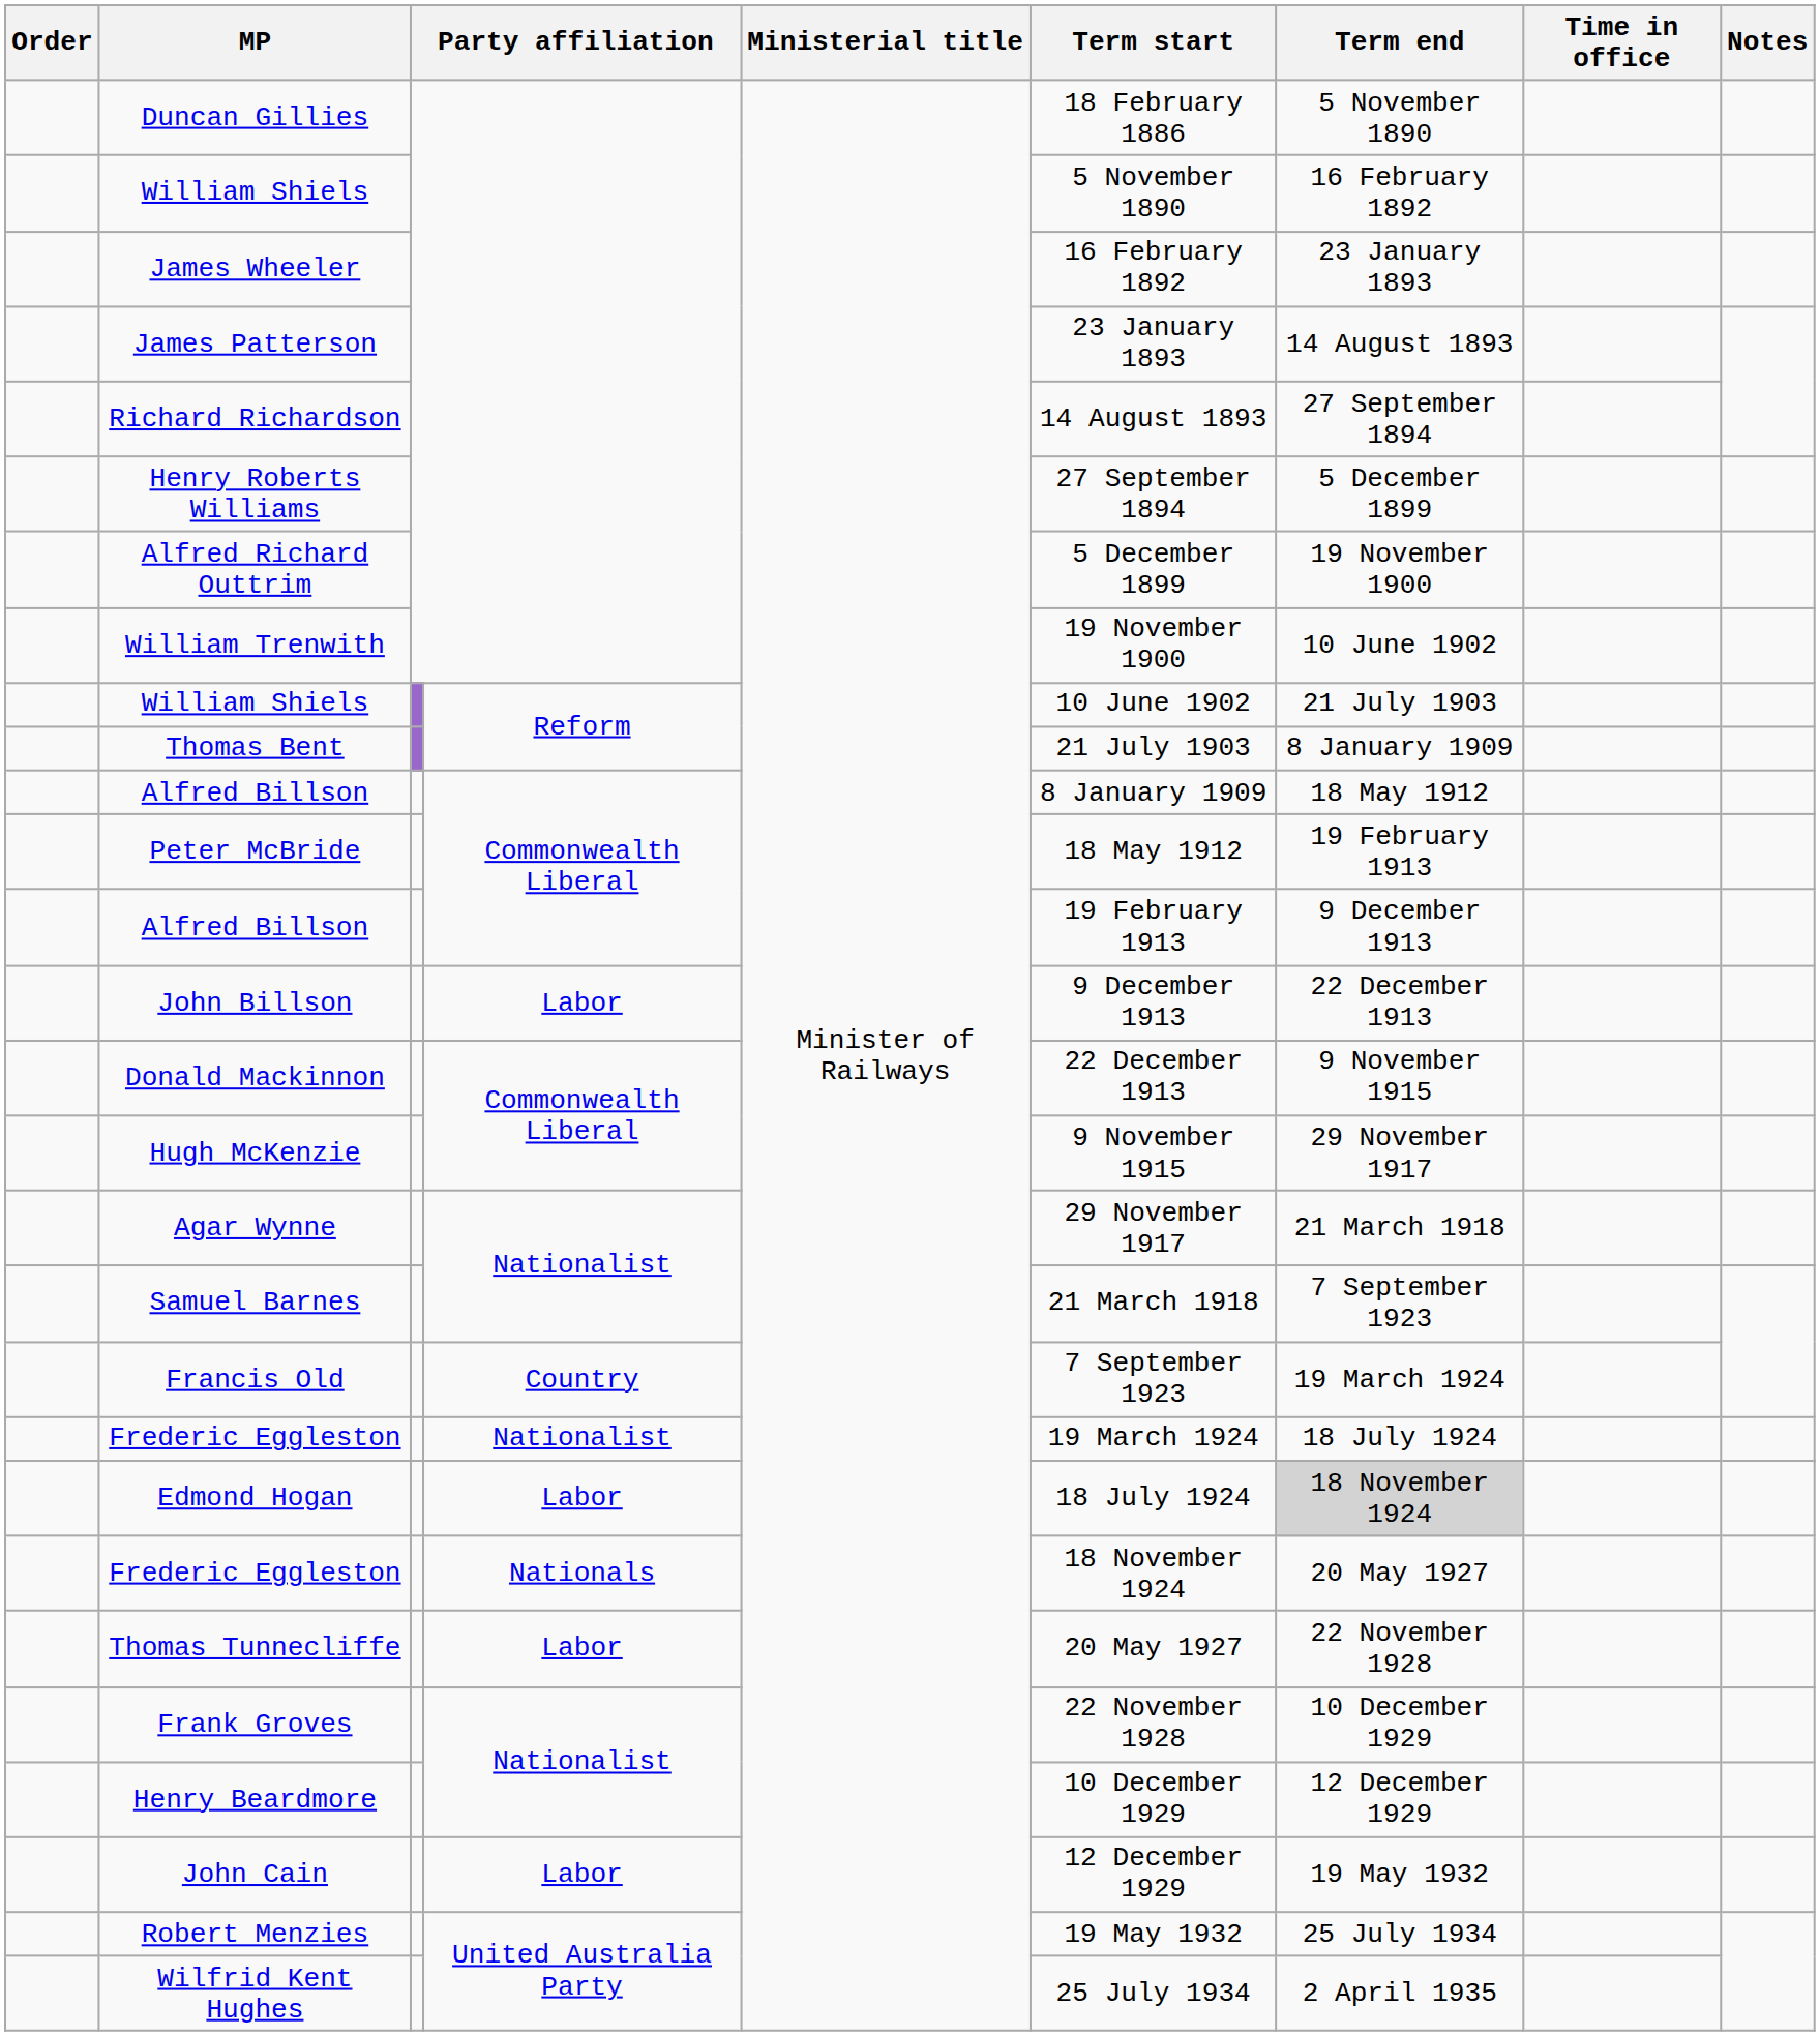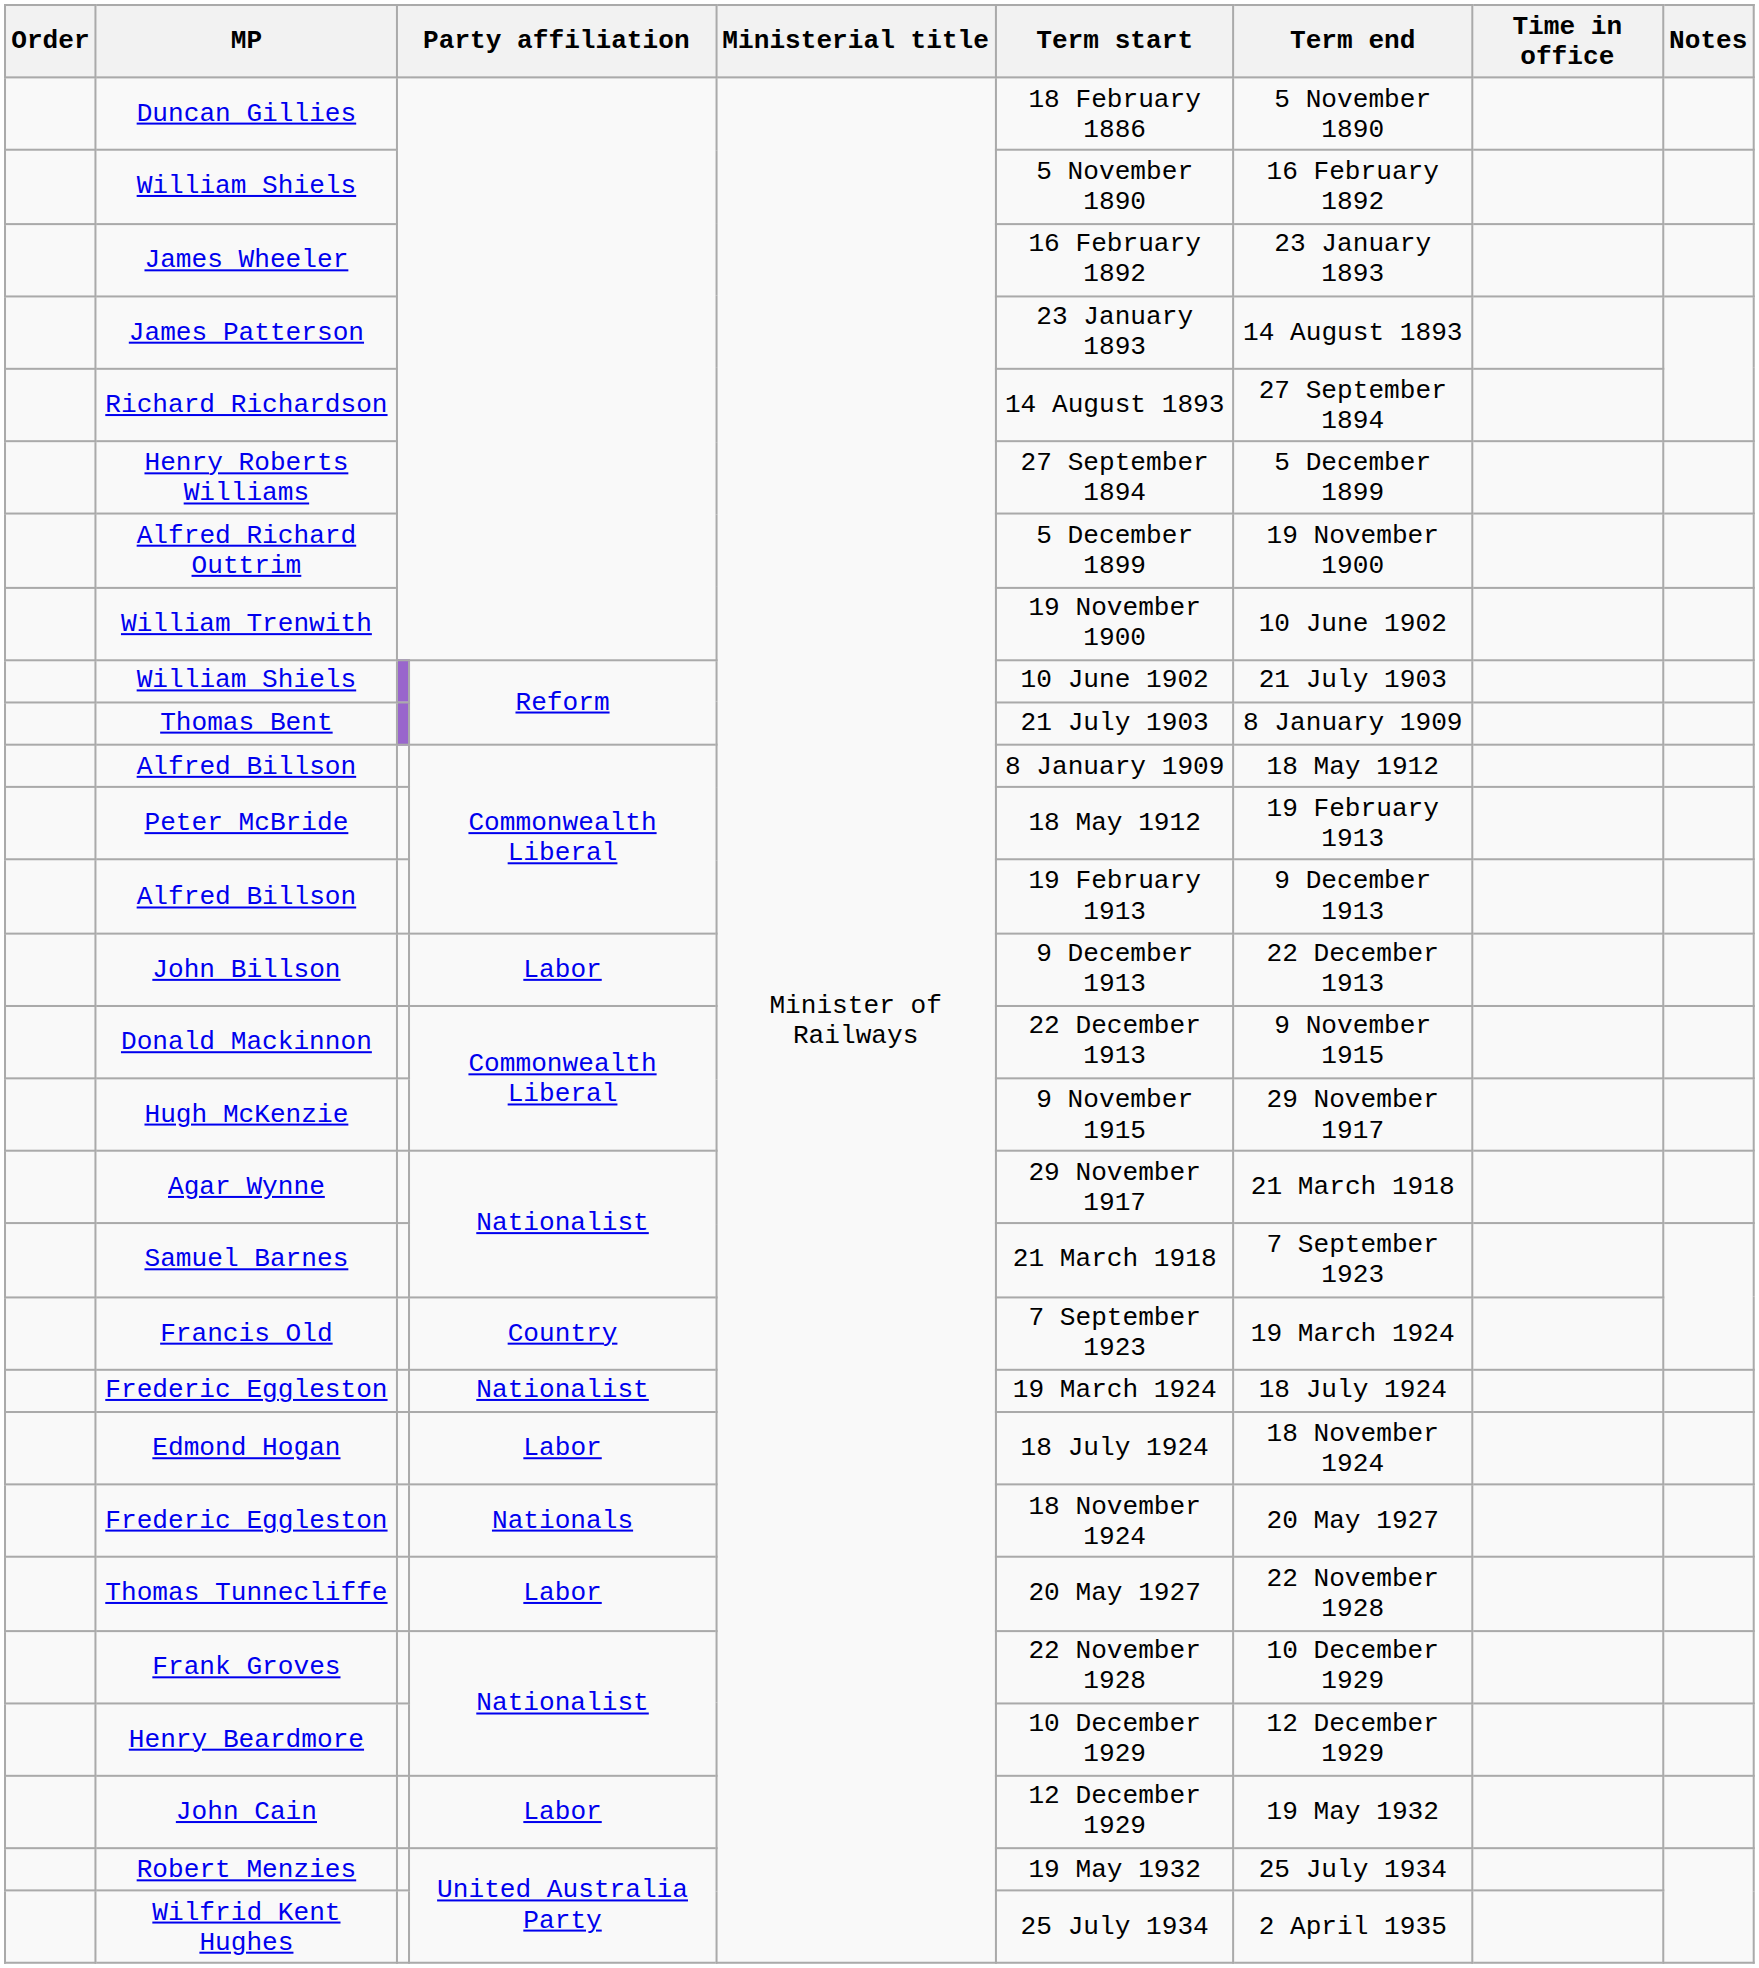Edmond Hogan | Term end: lightgrey background -> no background
